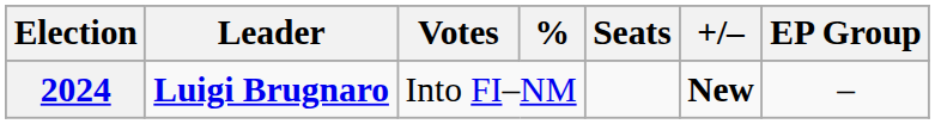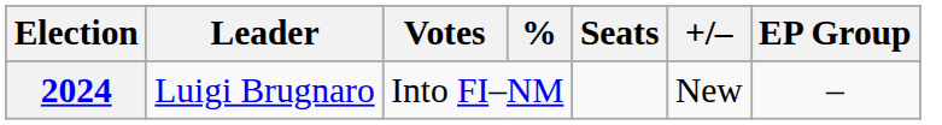2024 | Leader: bold -> normal
2024 | +/–: bold -> normal
